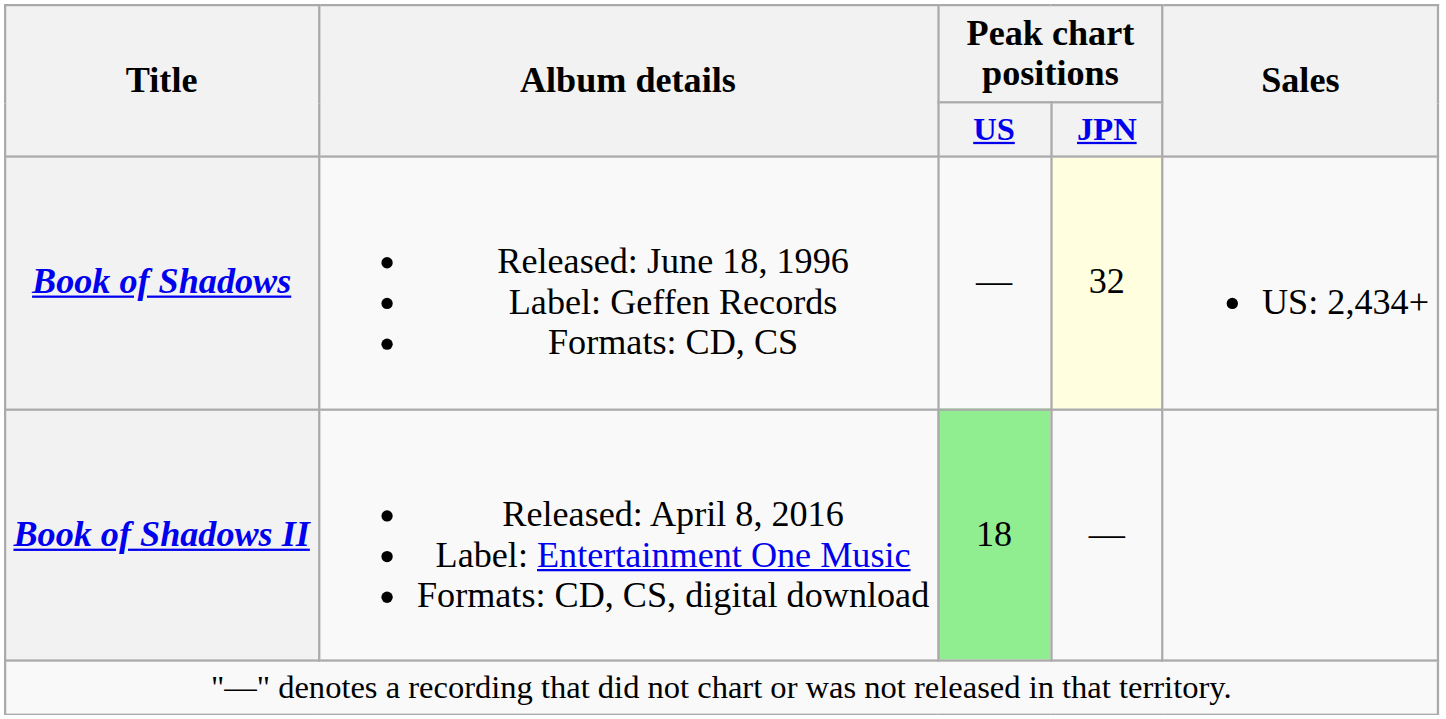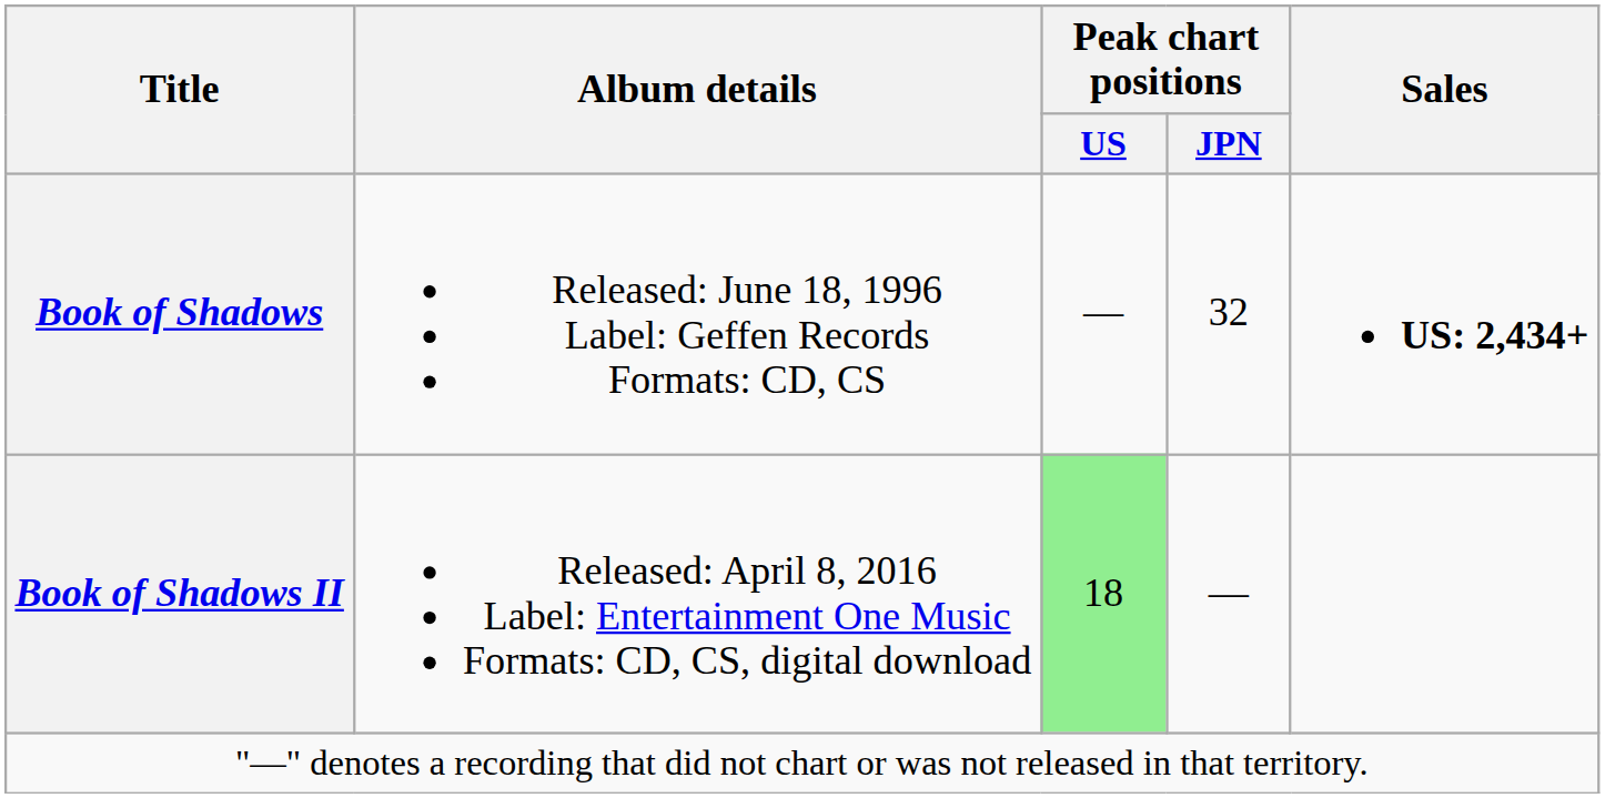Book of Shadows | Peak chart positions / JPN: lightyellow background -> no background
Book of Shadows | Sales: normal -> bold
